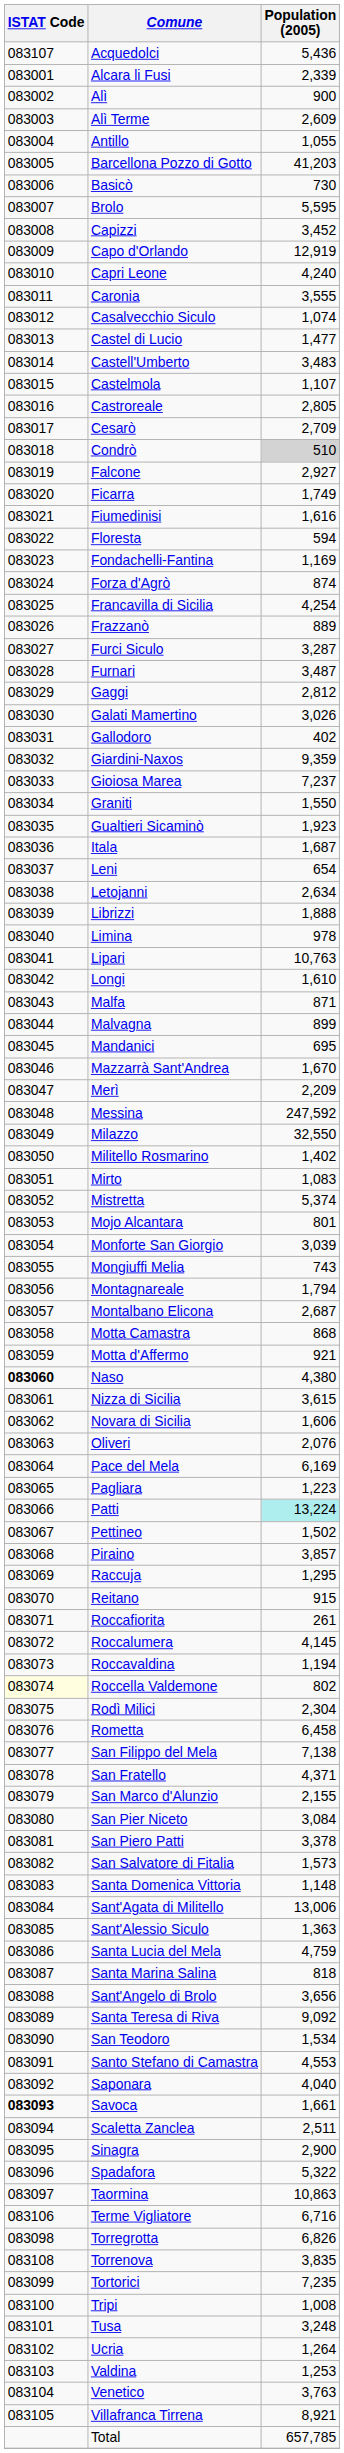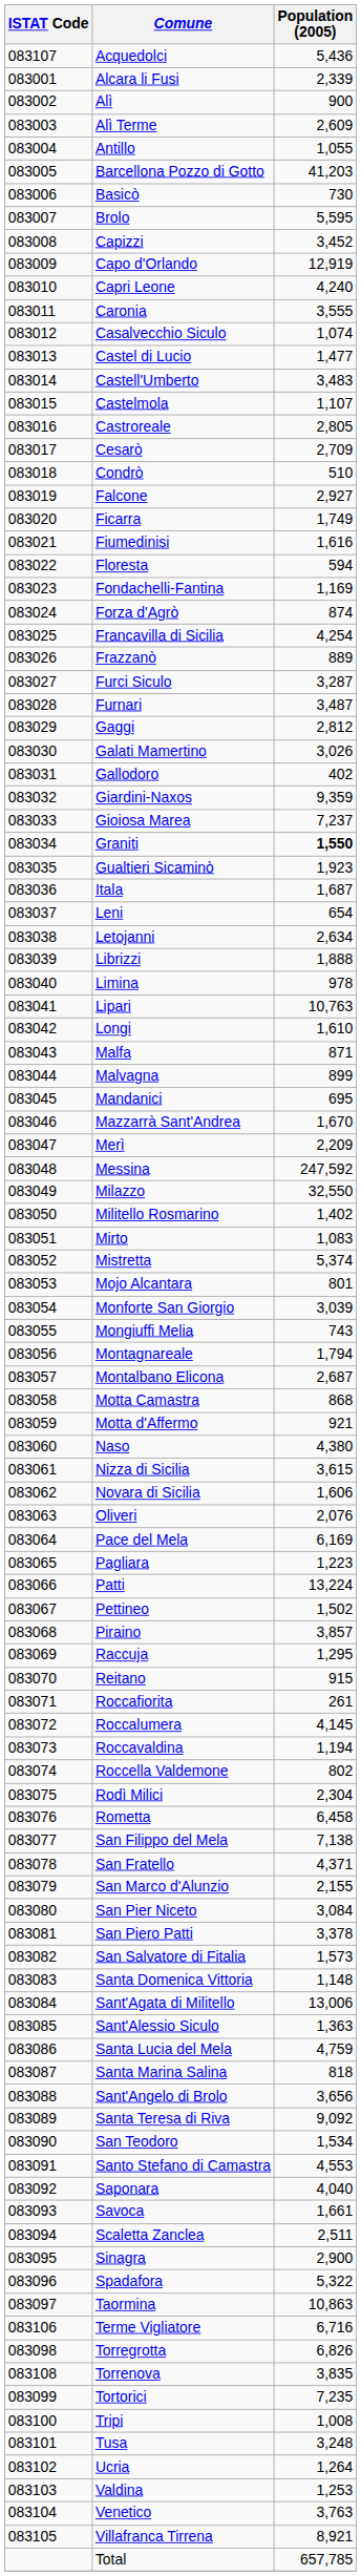Condrò | Population (2005): lightgrey background -> no background
Graniti | Population (2005): normal -> bold
Naso | ISTAT Code: bold -> normal
Patti | Population (2005): paleturquoise background -> no background
Roccella Valdemone | ISTAT Code: lightyellow background -> no background
Savoca | ISTAT Code: bold -> normal
